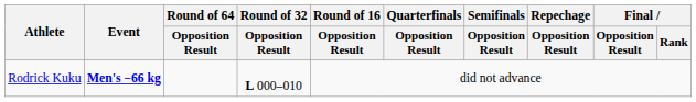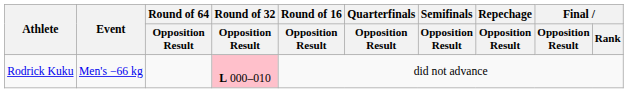Rodrick Kuku | Event: bold -> normal
Rodrick Kuku | Round of 32 / Opposition Result: no background -> pink background
